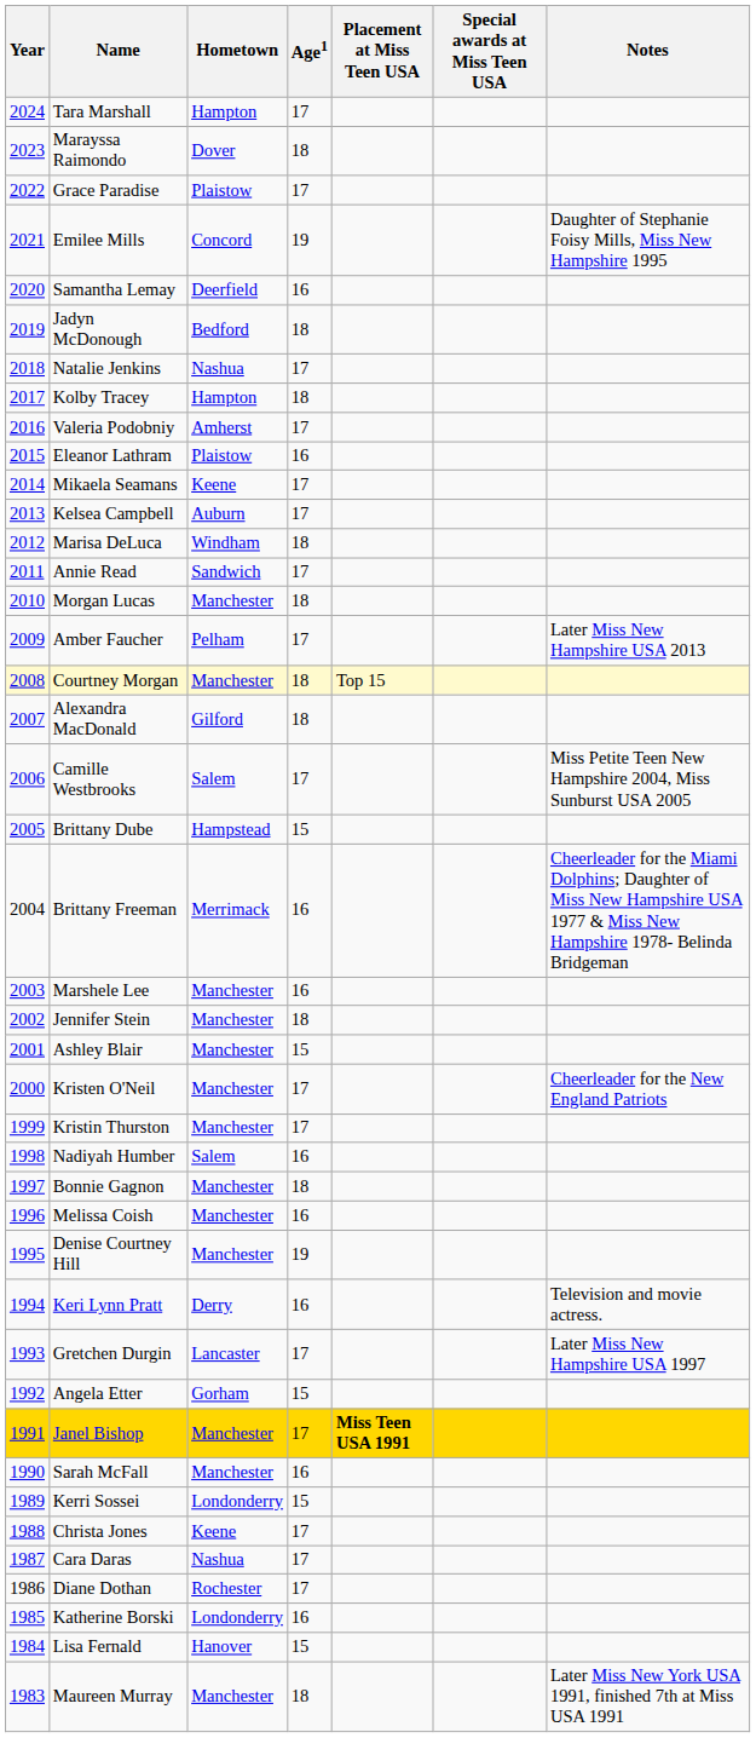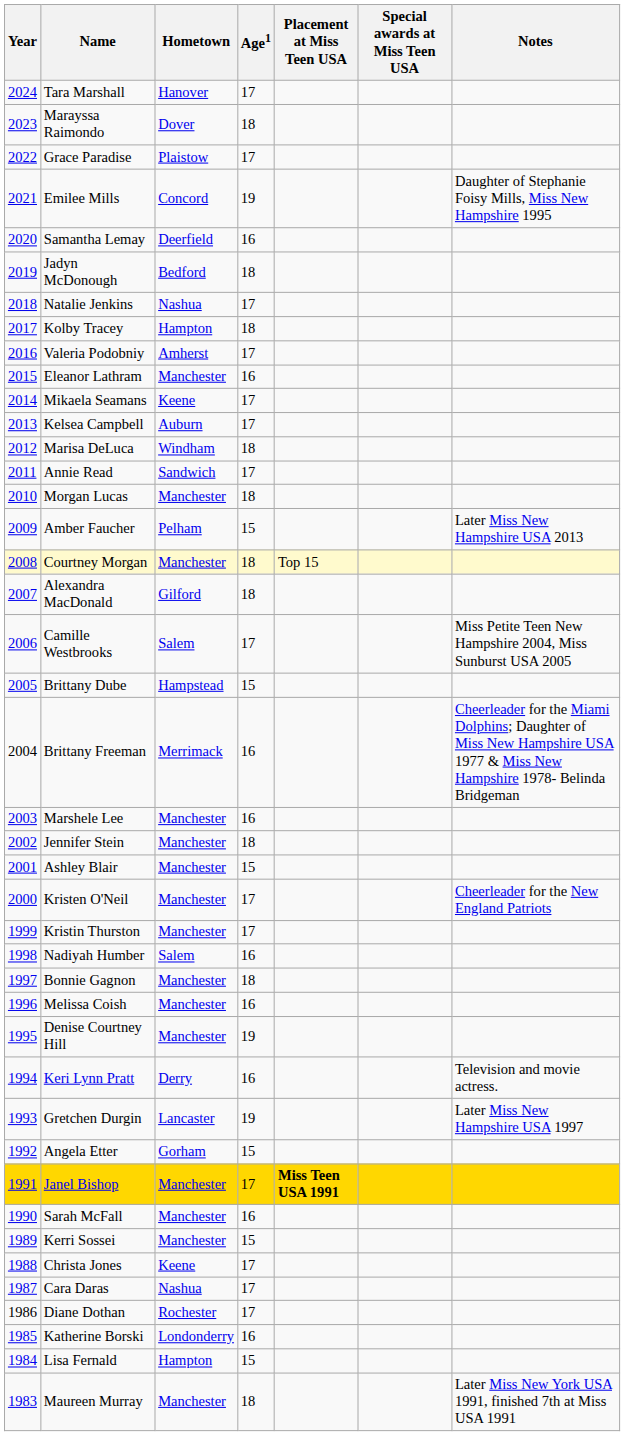Tara Marshall | Hometown: Hampton -> Hanover
Eleanor Lathram | Hometown: Plaistow -> Manchester
Amber Faucher | Age1: 17 -> 15
Gretchen Durgin | Age1: 17 -> 19
Kerri Sossei | Hometown: Londonderry -> Manchester
Lisa Fernald | Hometown: Hanover -> Hampton
